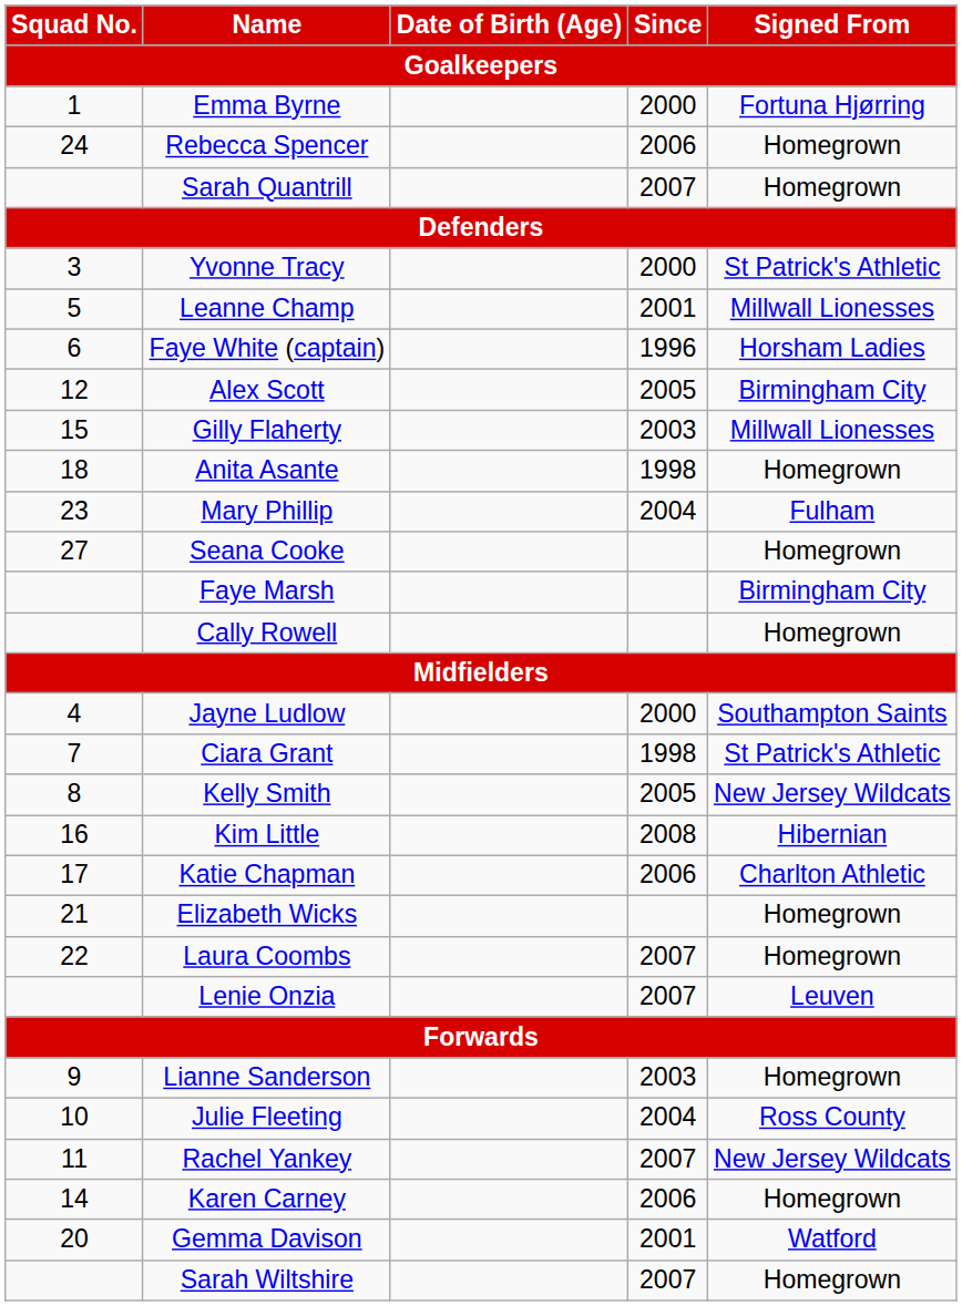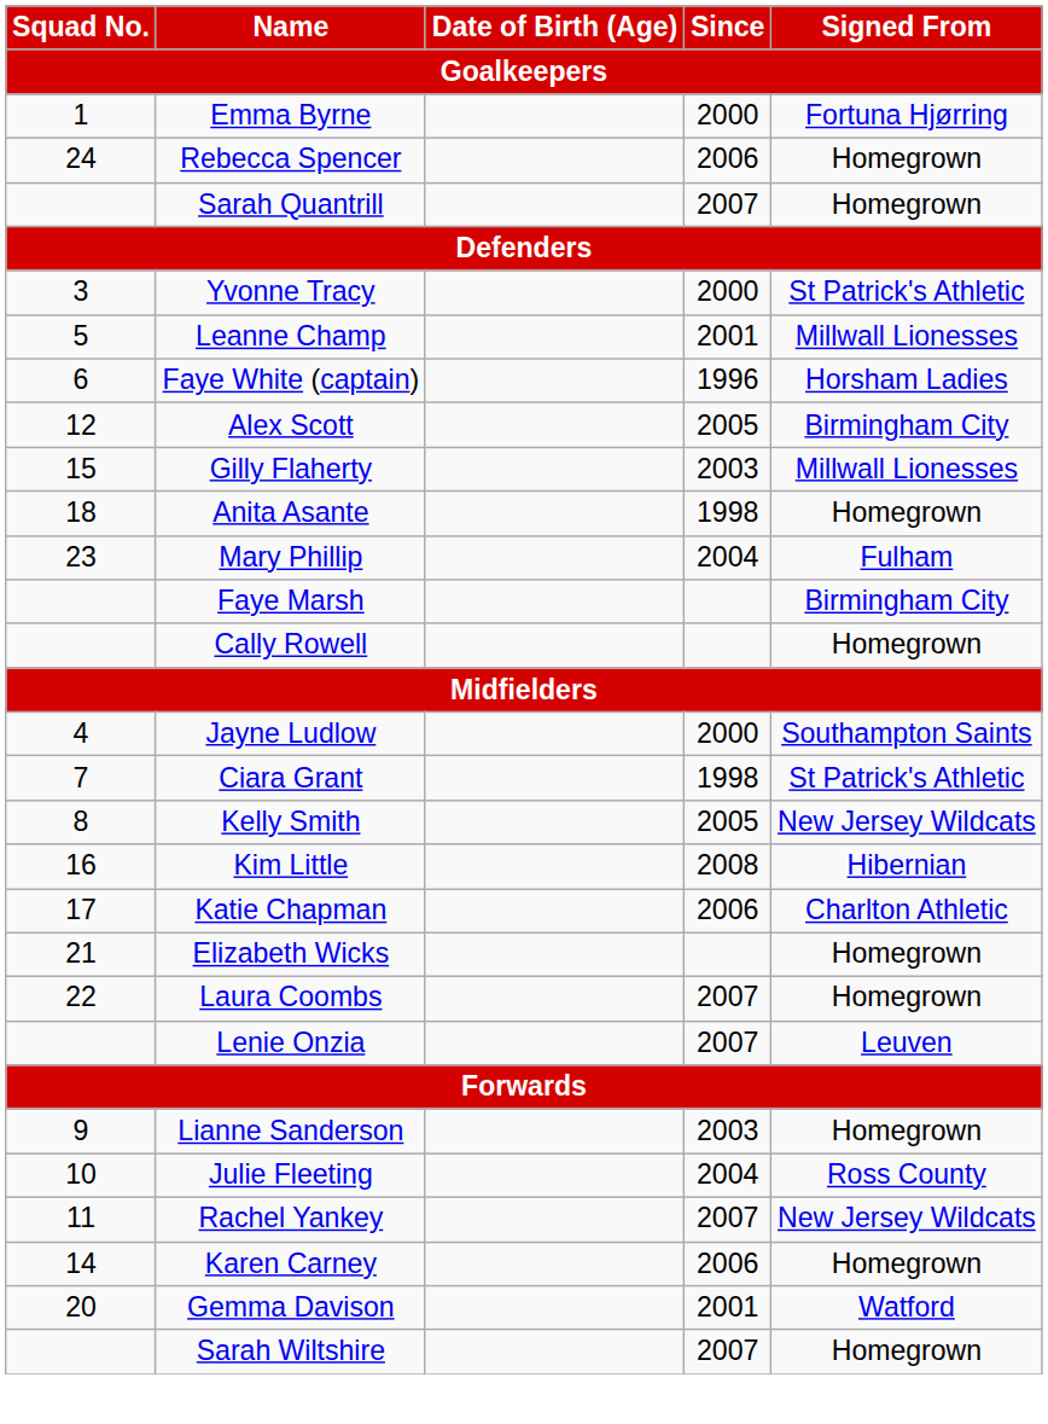- row: 27 | Seana Cooke | Homegrown
